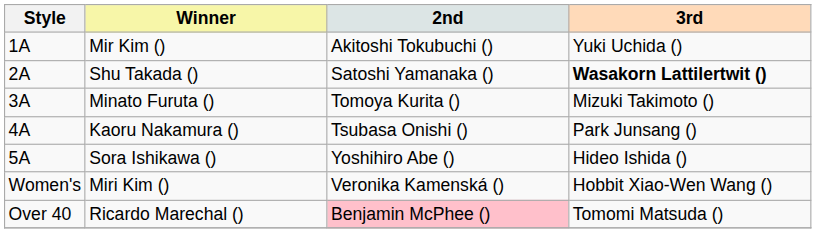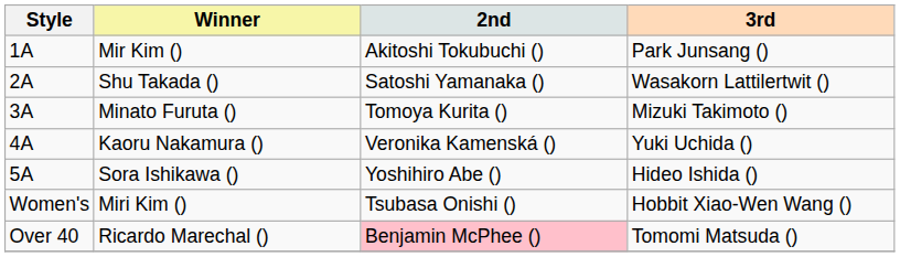Mir Kim () | 3rd: Yuki Uchida () -> Park Junsang ()
Shu Takada () | 3rd: bold -> normal
Kaoru Nakamura () | 2nd: Tsubasa Onishi () -> Veronika Kamenská ()
Kaoru Nakamura () | 3rd: Park Junsang () -> Yuki Uchida ()
Miri Kim () | 2nd: Veronika Kamenská () -> Tsubasa Onishi ()
